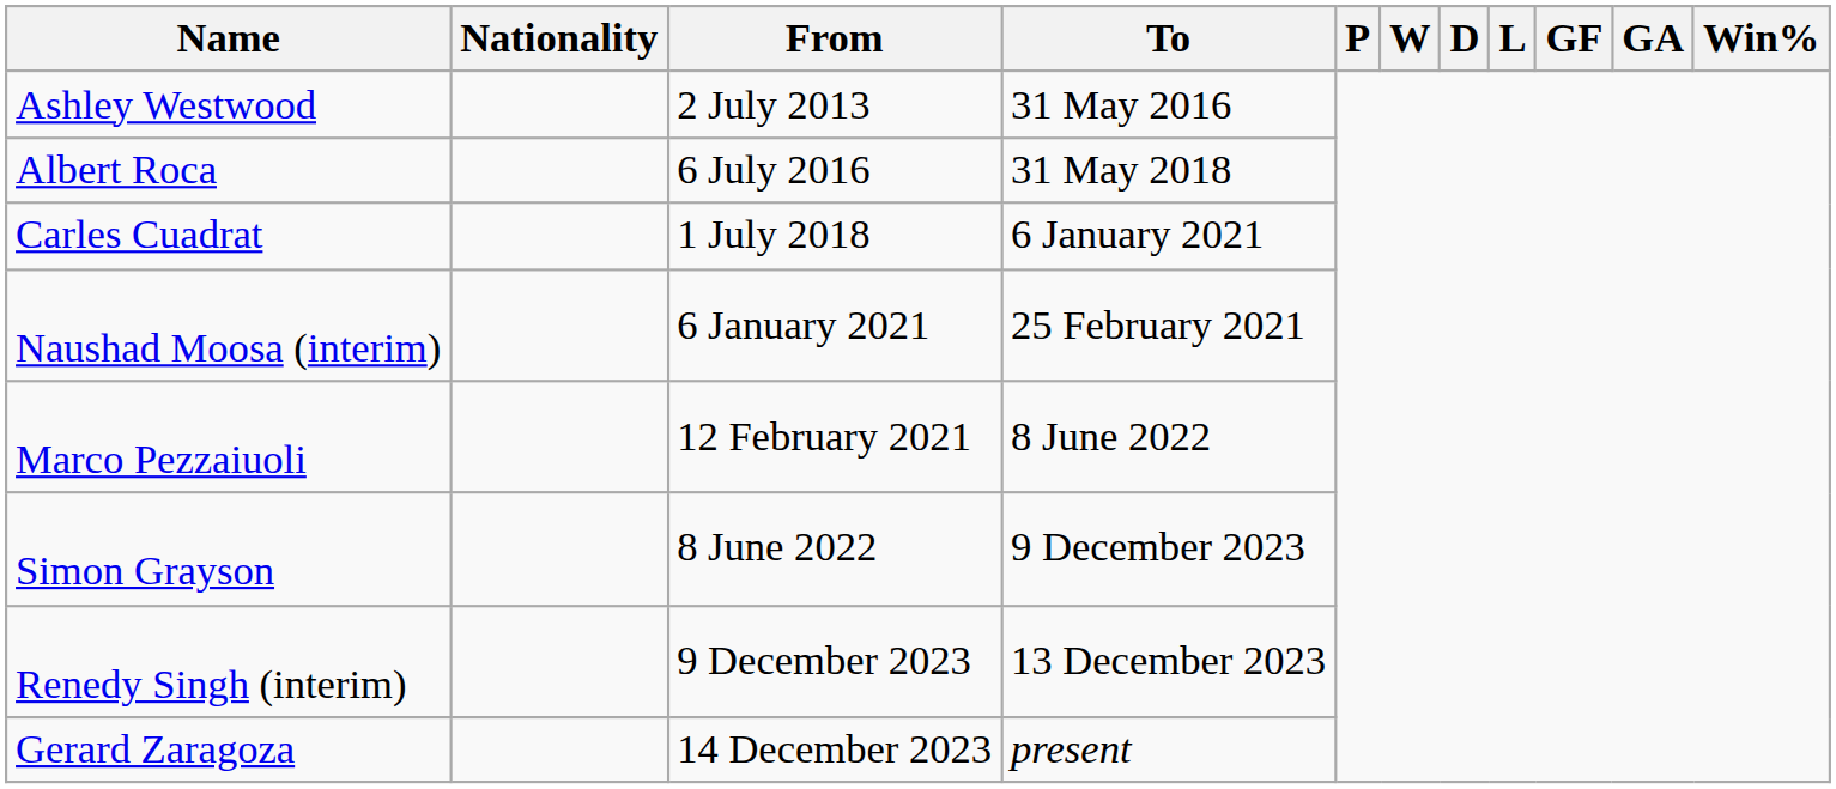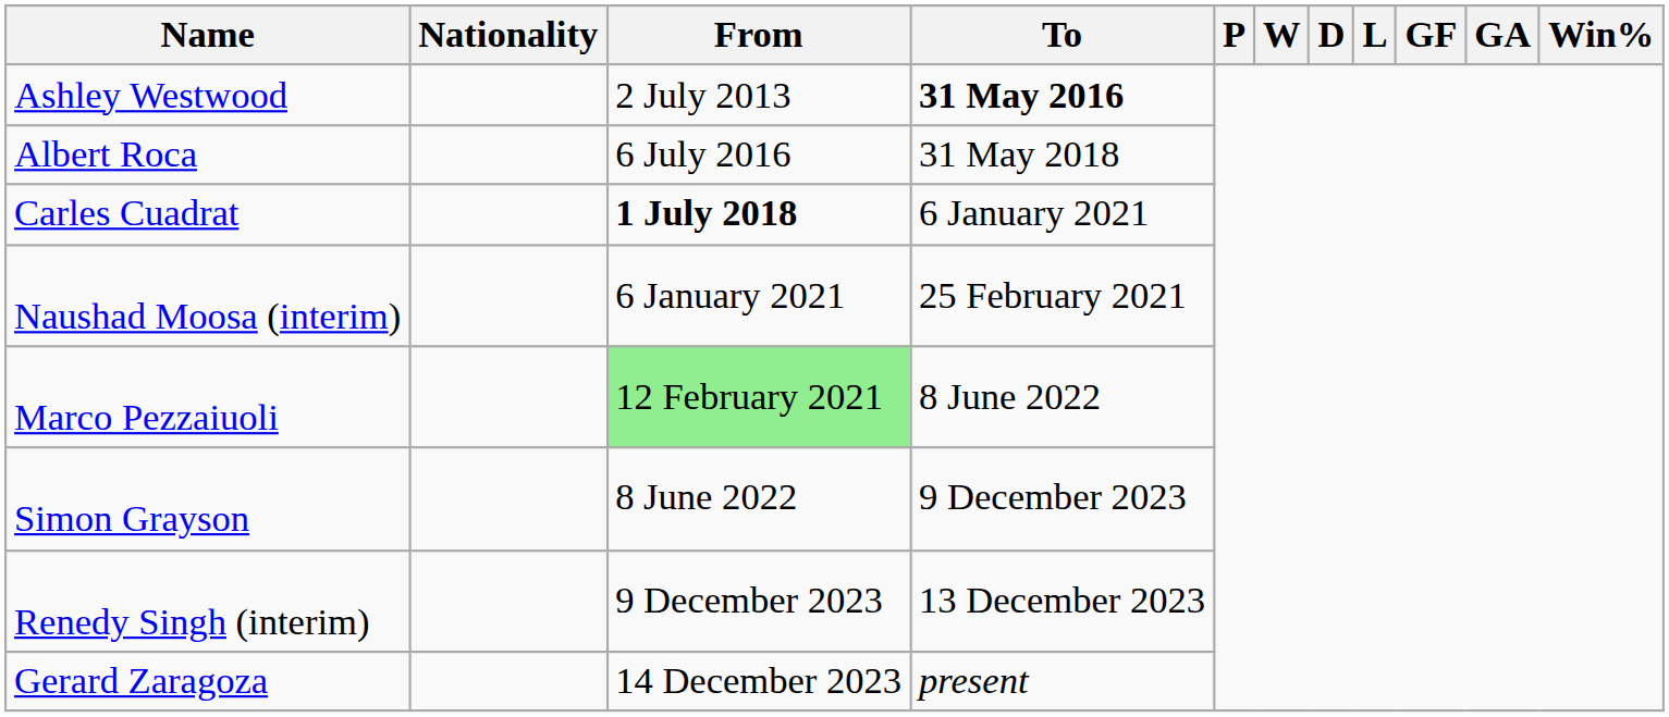Ashley Westwood | To: normal -> bold
Carles Cuadrat | From: normal -> bold
Marco Pezzaiuoli | From: no background -> lightgreen background
